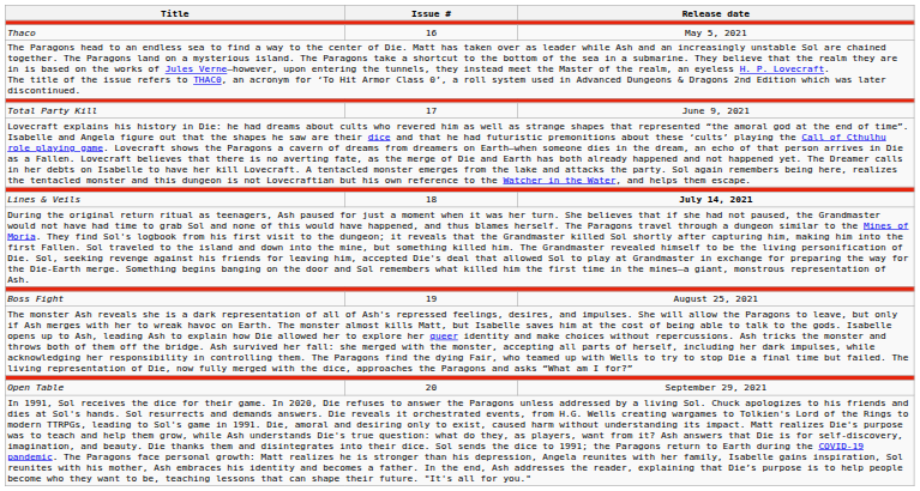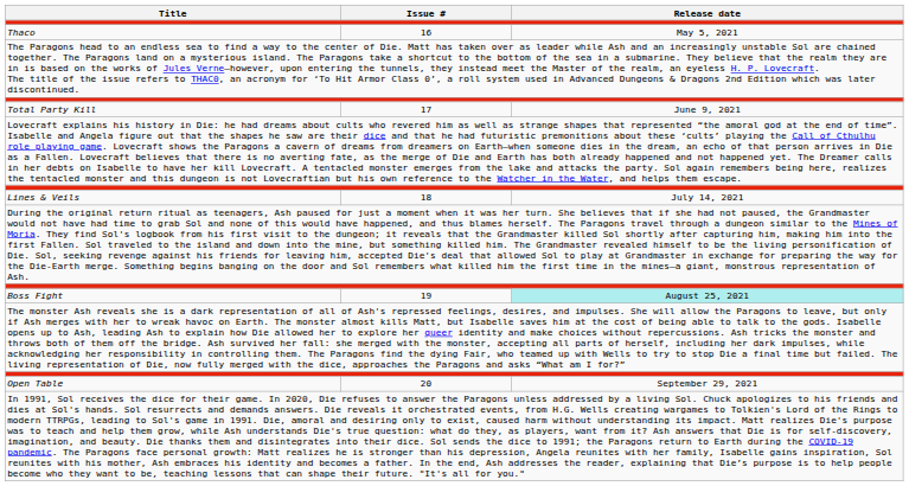Lines & Veils | Release date: bold -> normal
Boss Fight | Release date: no background -> paleturquoise background
